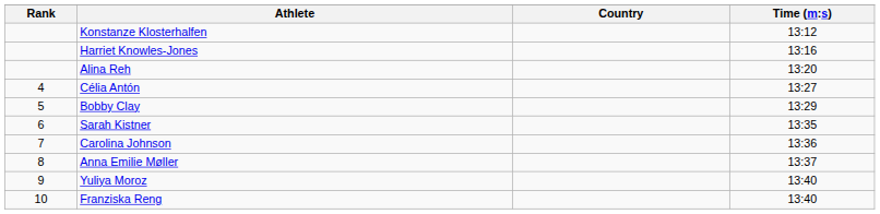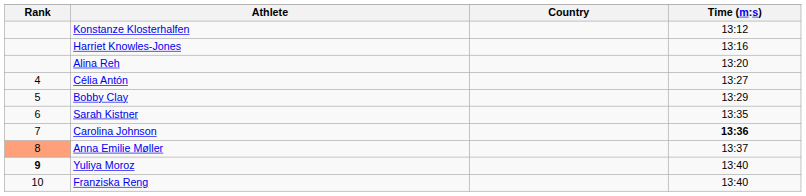Carolina Johnson | Time (m:s): normal -> bold
Anna Emilie Møller | Rank: no background -> lightsalmon background
Yuliya Moroz | Rank: normal -> bold
